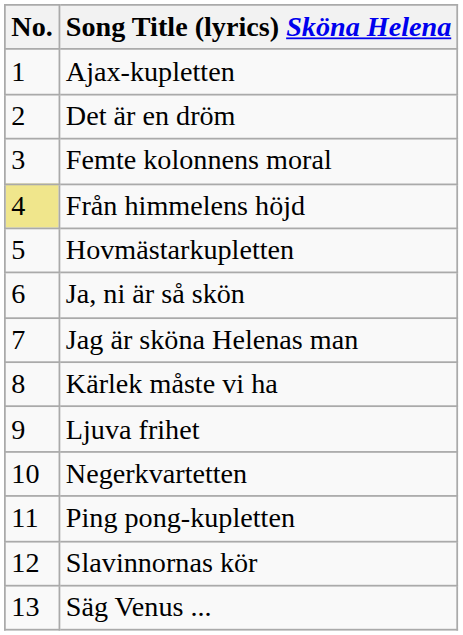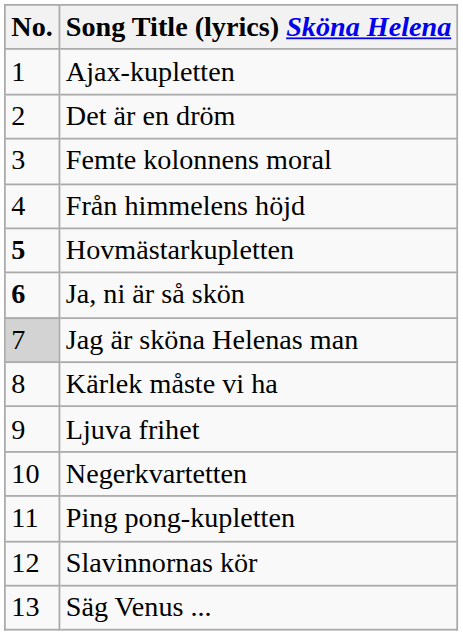Från himmelens höjd | No.: khaki background -> no background
Hovmästarkupletten | No.: normal -> bold
Ja, ni är så skön | No.: normal -> bold
Jag är sköna Helenas man | No.: no background -> lightgrey background
